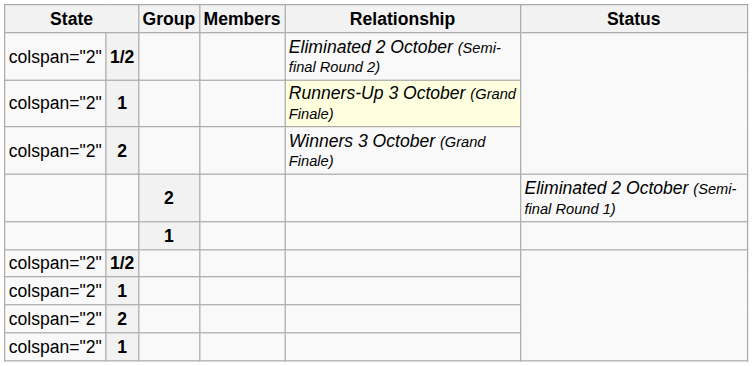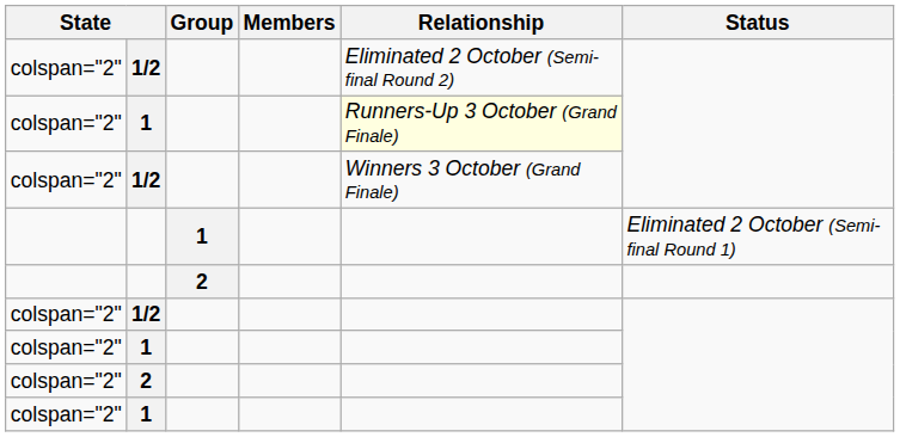row 4 | column 2: 2 -> 1/2
row 5 | Group: 2 -> 1
row 6 | Group: 1 -> 2
